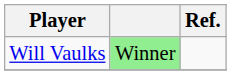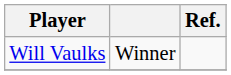Will Vaulks | column 2: lightgreen background -> no background
